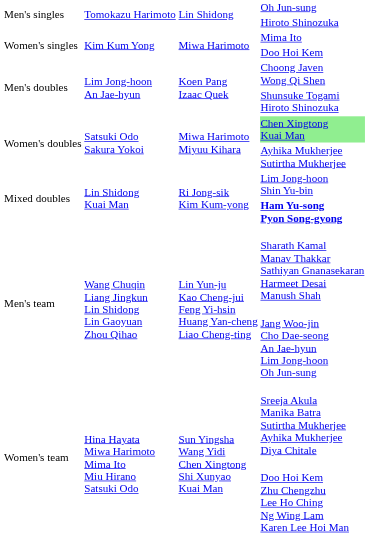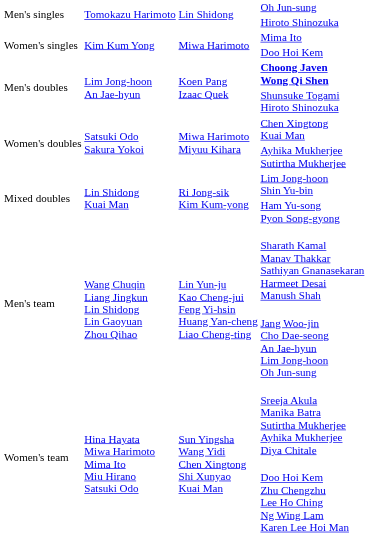Choong Javen Wong Qi Shen | column 4: normal -> bold
Chen Xingtong Kuai Man | column 4: lightgreen background -> no background
Ham Yu-song Pyon Song-gyong | column 4: bold -> normal
